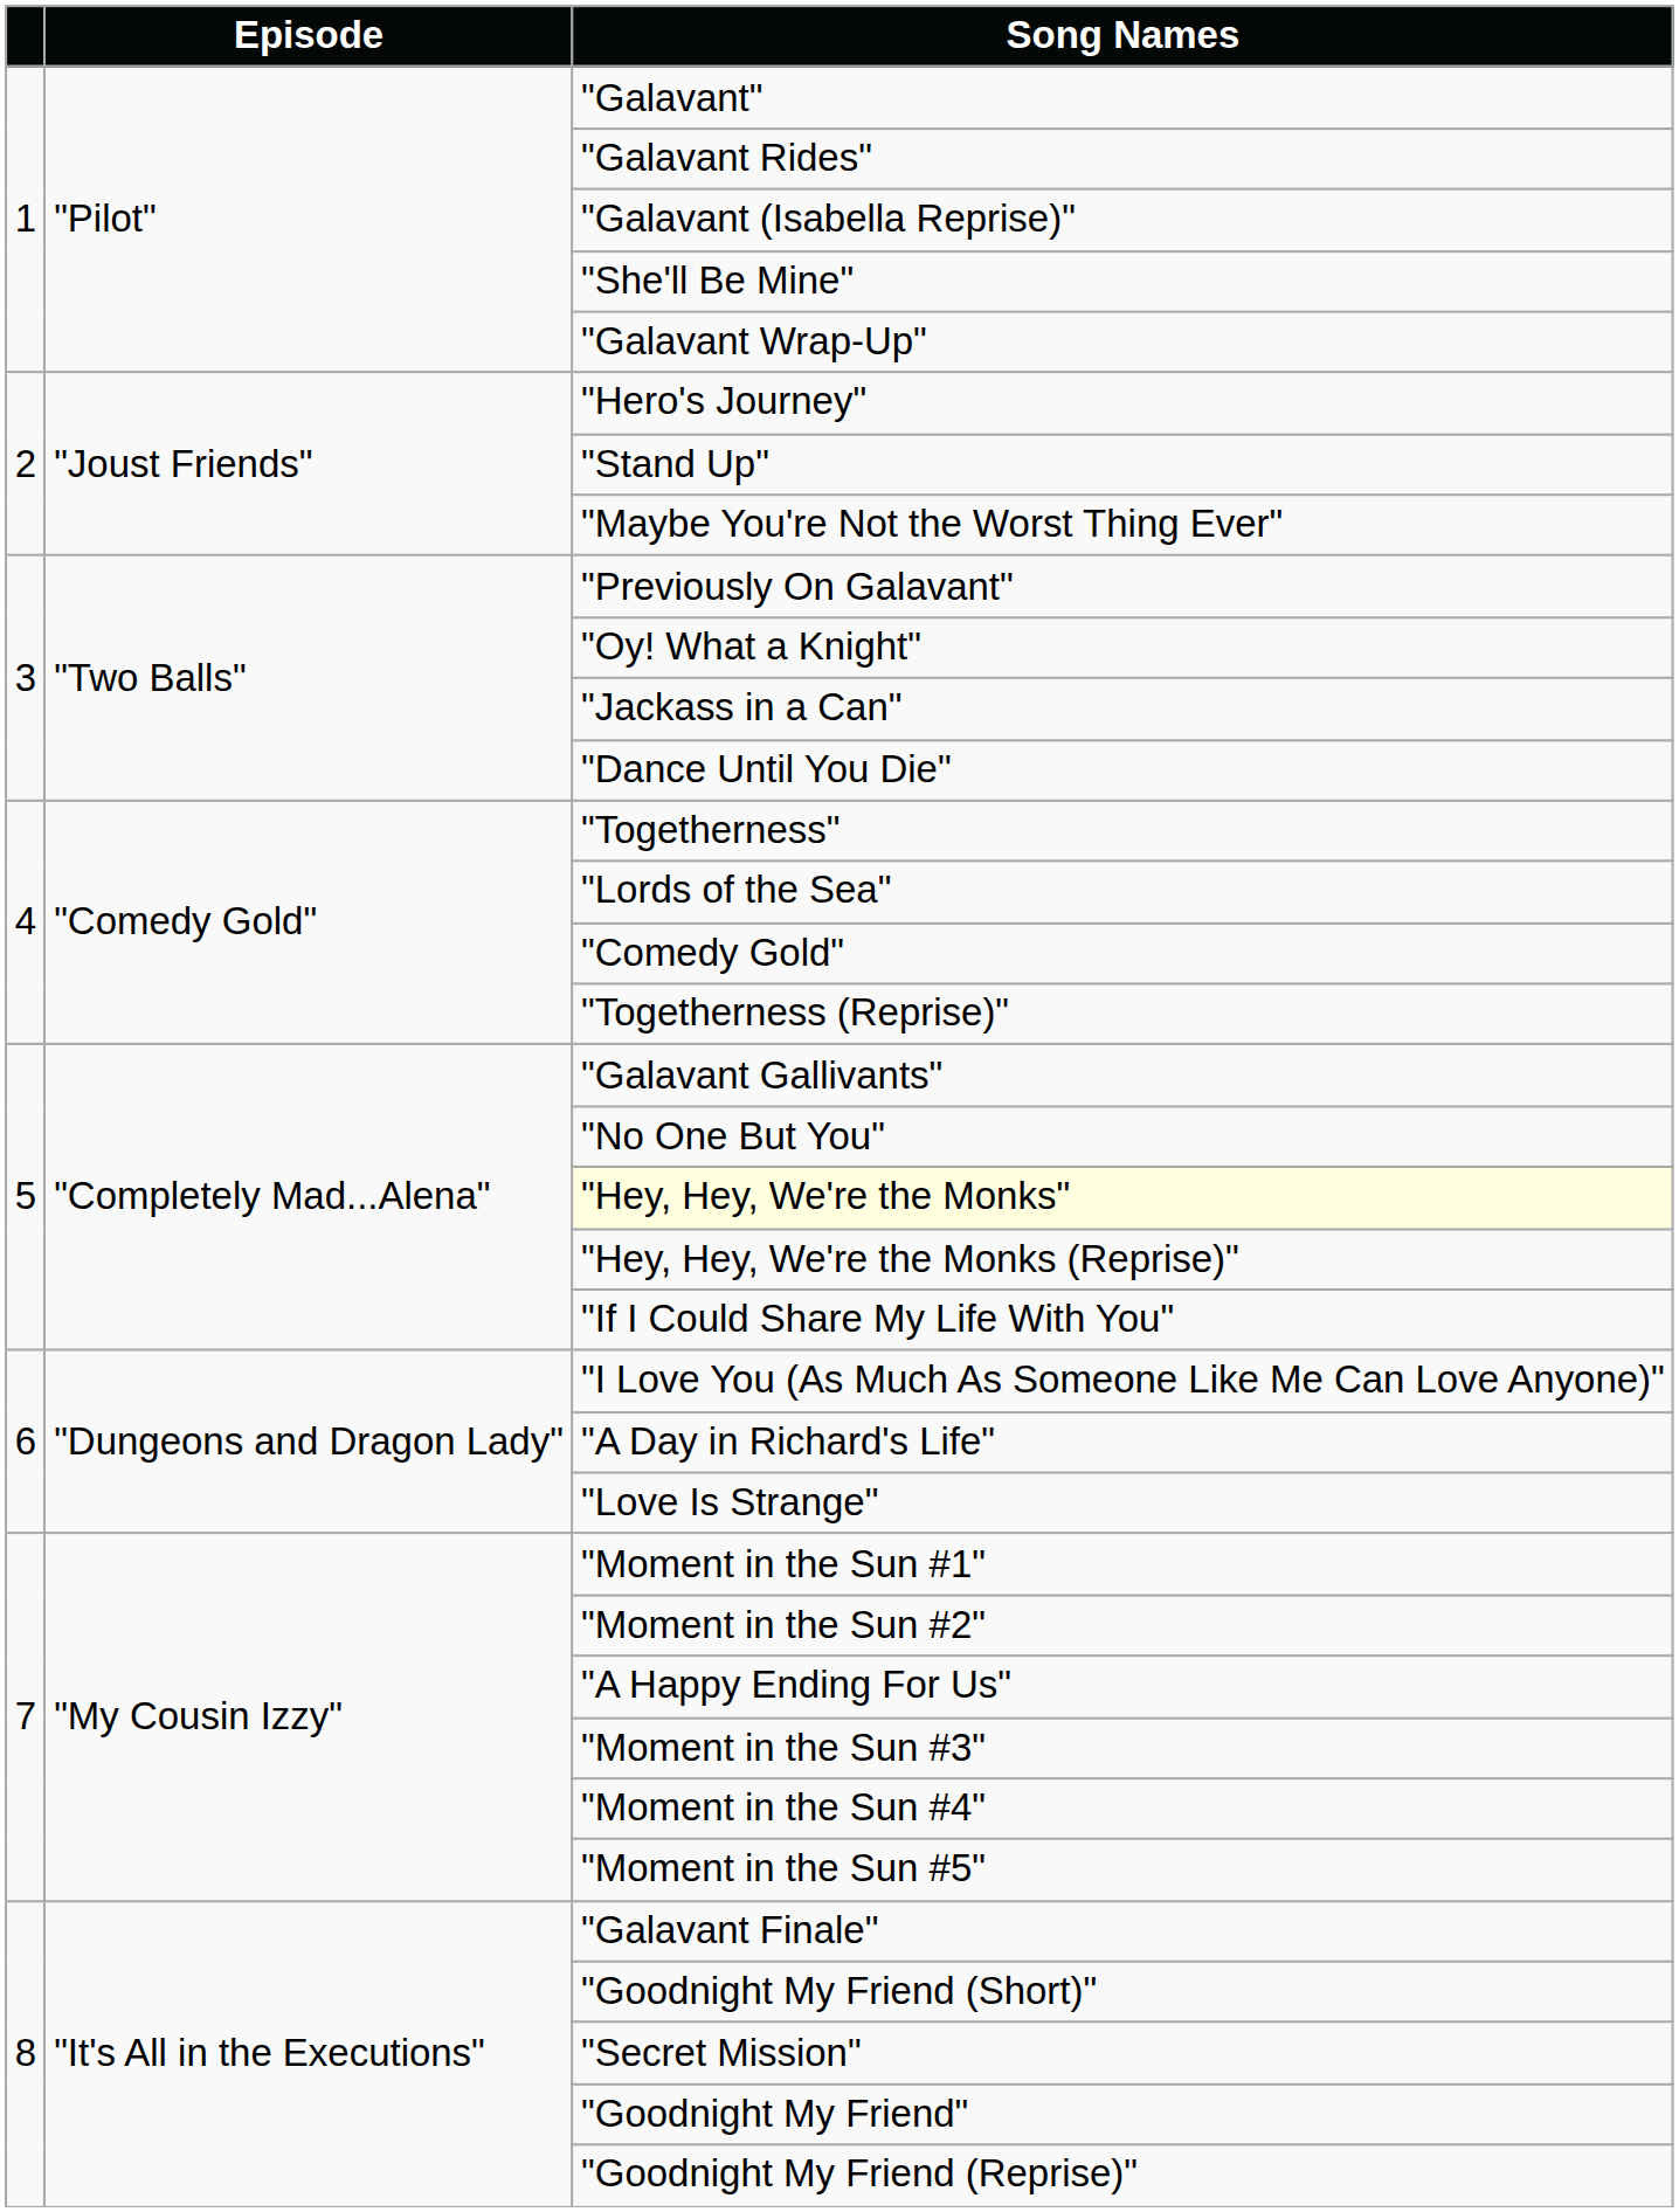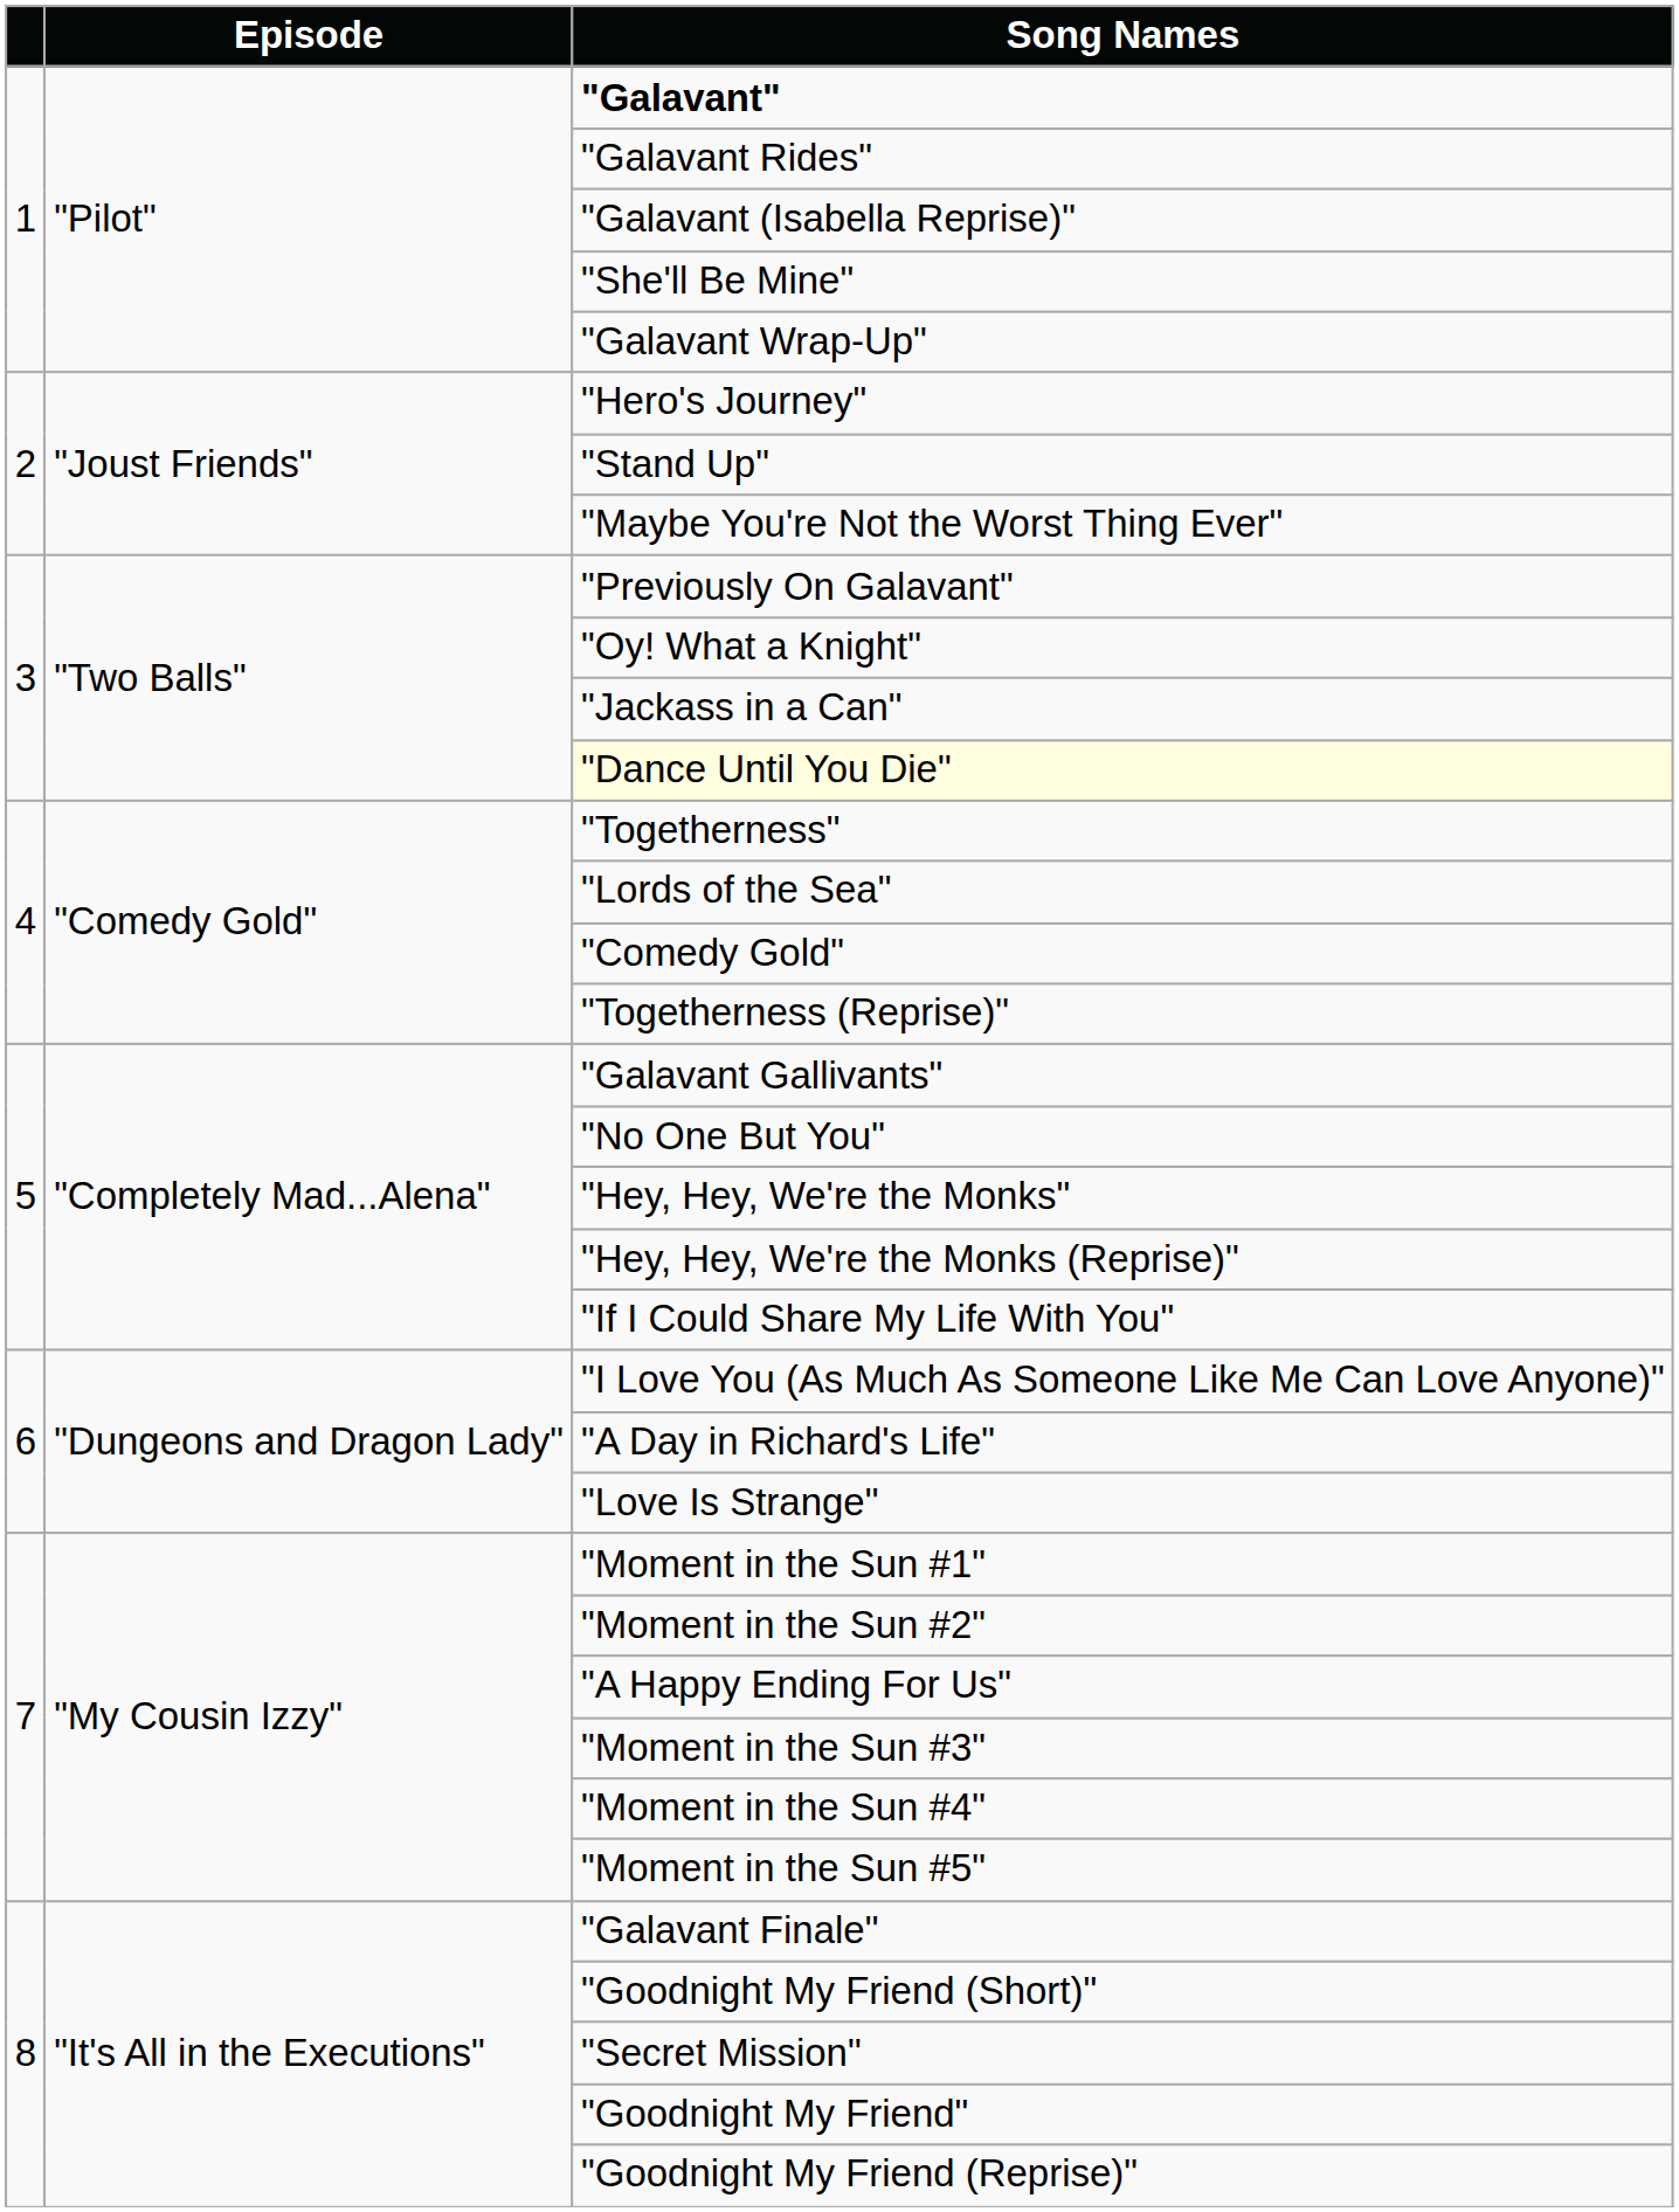"Galavant" | Song Names: normal -> bold
"Dance Until You Die" | Song Names: no background -> lightyellow background
"Hey, Hey, We're the Monks" | Song Names: lightyellow background -> no background
